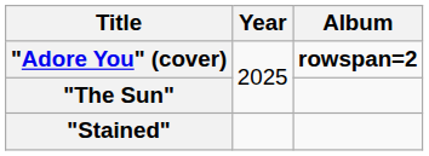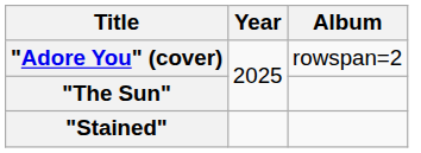"Adore You" (cover) | Album: bold -> normal
